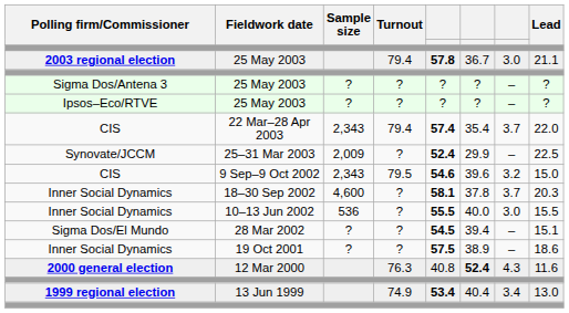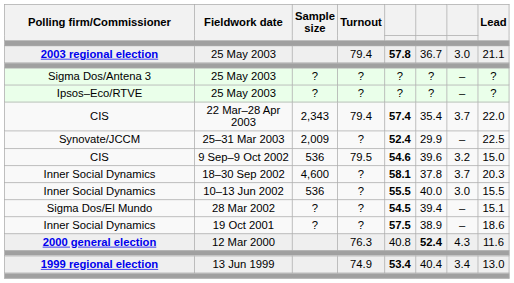9 Sep–9 Oct 2002 | Sample size: 2,343 -> 536
